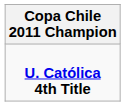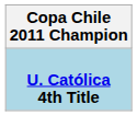row 2 | column 1: no background -> lightblue background
